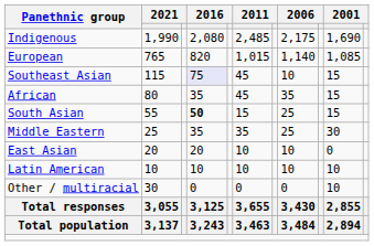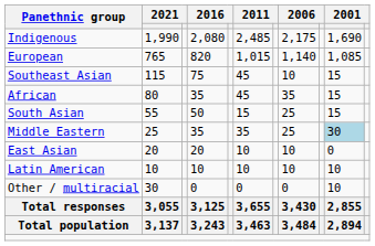Southeast Asian | column 4: lavender background -> no background
South Asian | column 4: bold -> normal
Middle Eastern | column 10: no background -> lightblue background
